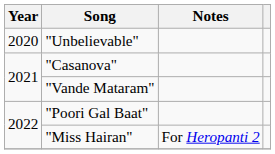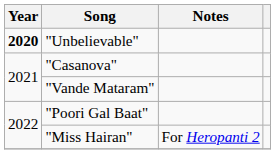"Unbelievable" | Year: normal -> bold
